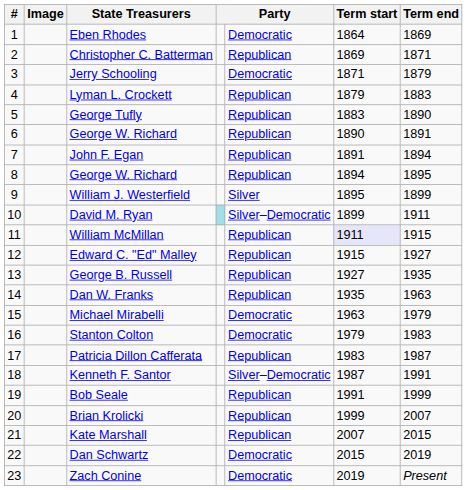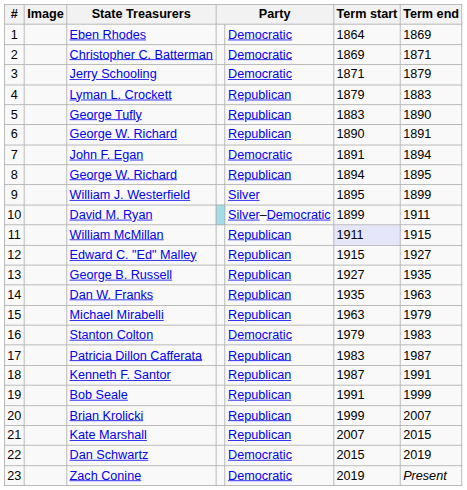Christopher C. Batterman | column 5: Republican -> Democratic
John F. Egan | column 5: Republican -> Democratic
Michael Mirabelli | column 5: Democratic -> Republican
Kenneth F. Santor | column 5: Silver–Democratic -> Republican
